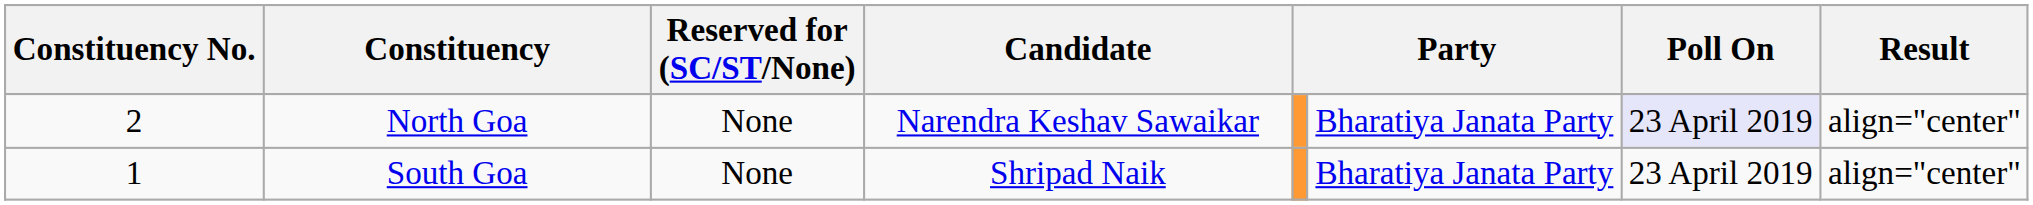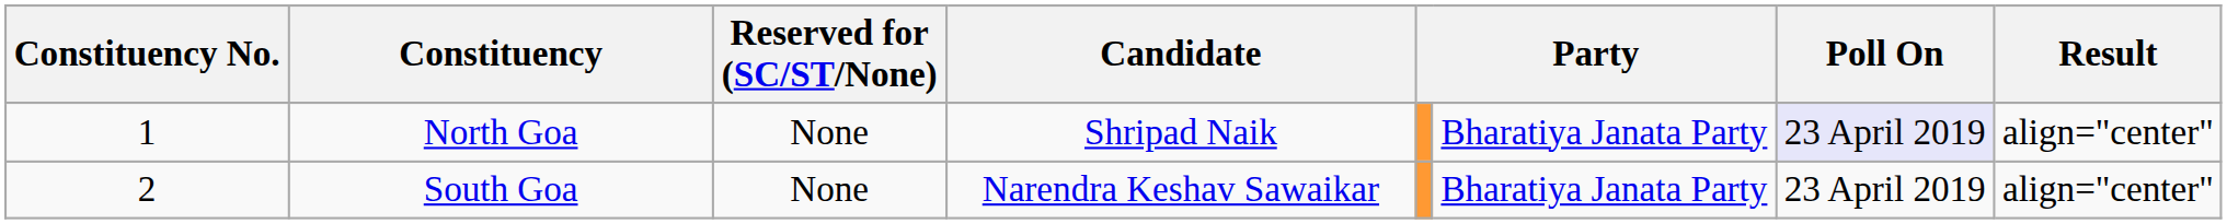North Goa | Constituency No.: 2 -> 1
North Goa | Candidate: Narendra Keshav Sawaikar -> Shripad Naik
South Goa | Constituency No.: 1 -> 2
South Goa | Candidate: Shripad Naik -> Narendra Keshav Sawaikar
